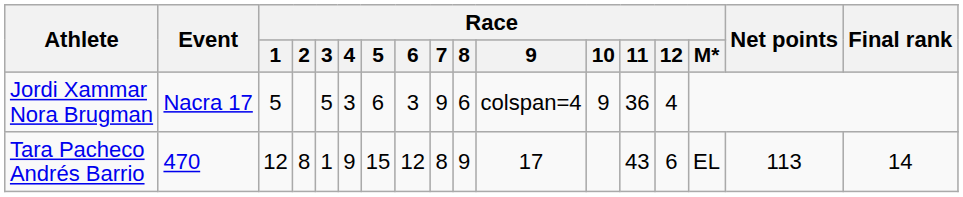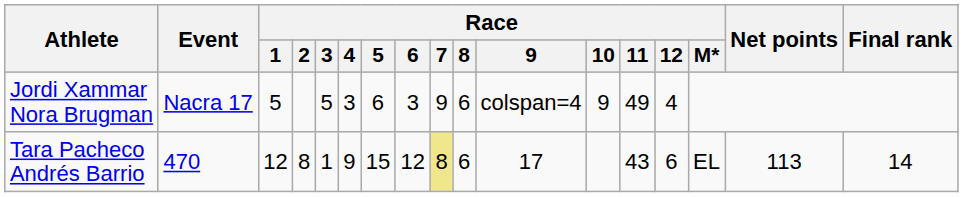Jordi Xammar Nora Brugman | Race / 11: 36 -> 49
Tara Pacheco Andrés Barrio | Race / 7: no background -> khaki background
Tara Pacheco Andrés Barrio | Race / 8: 9 -> 6
